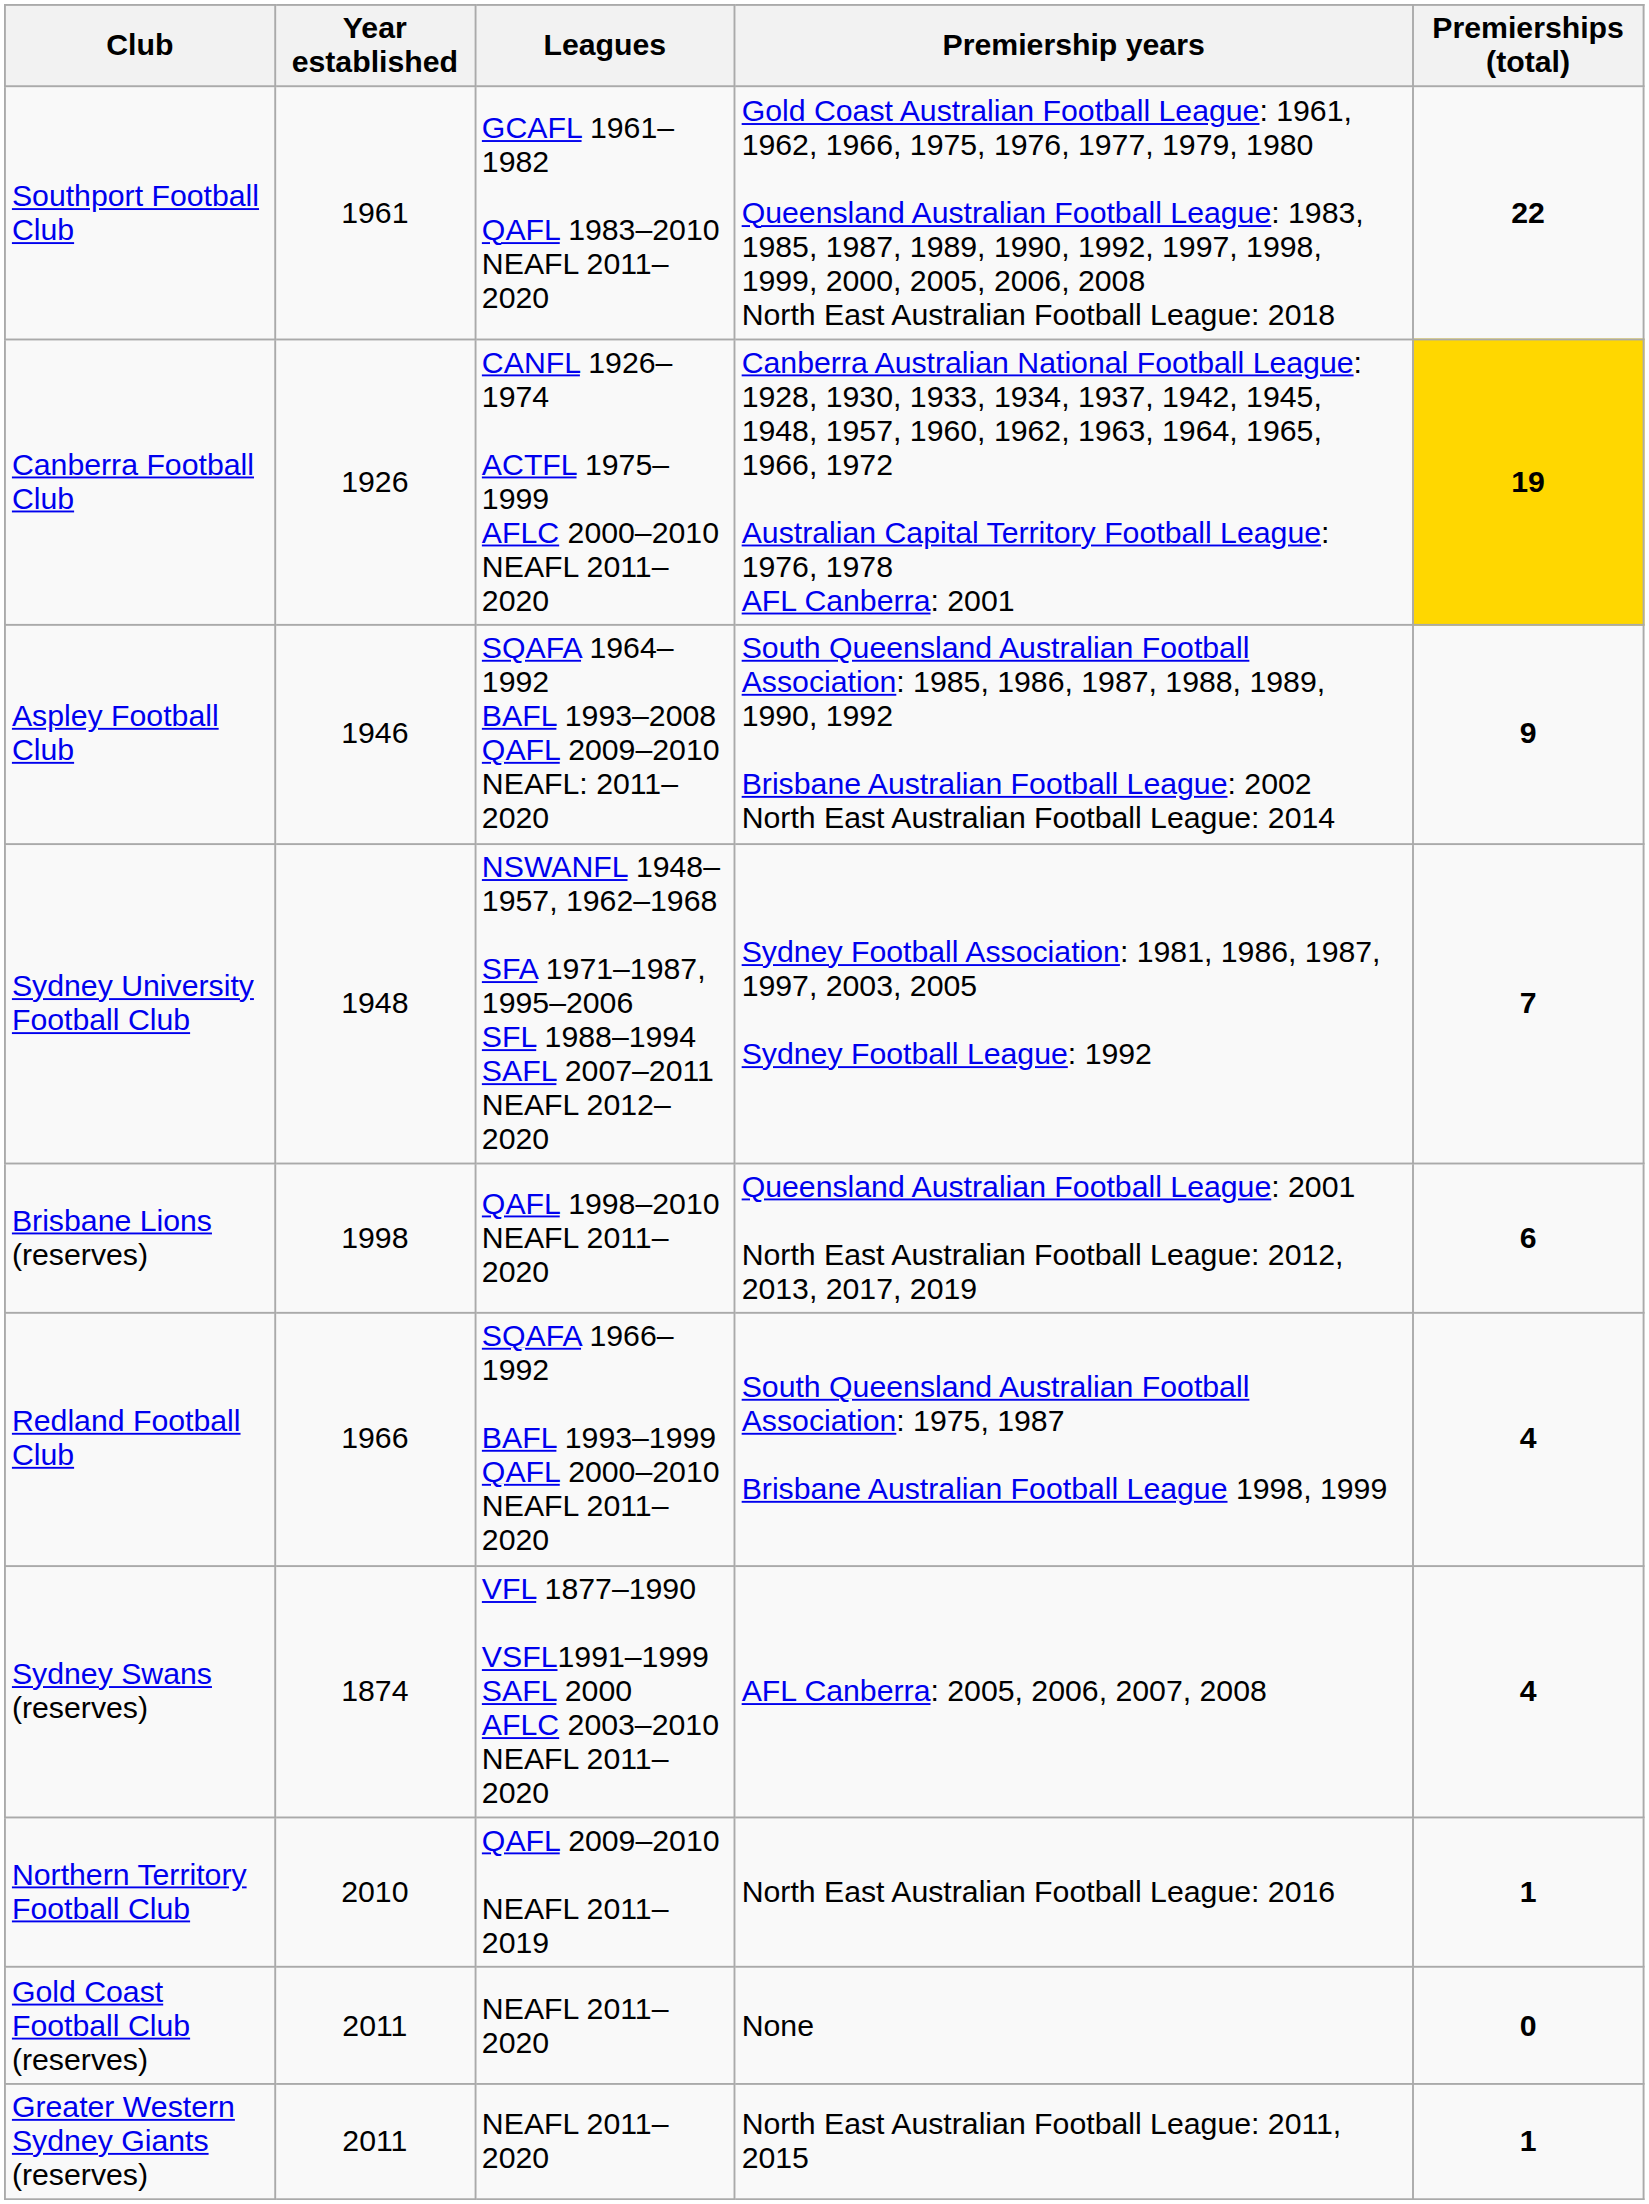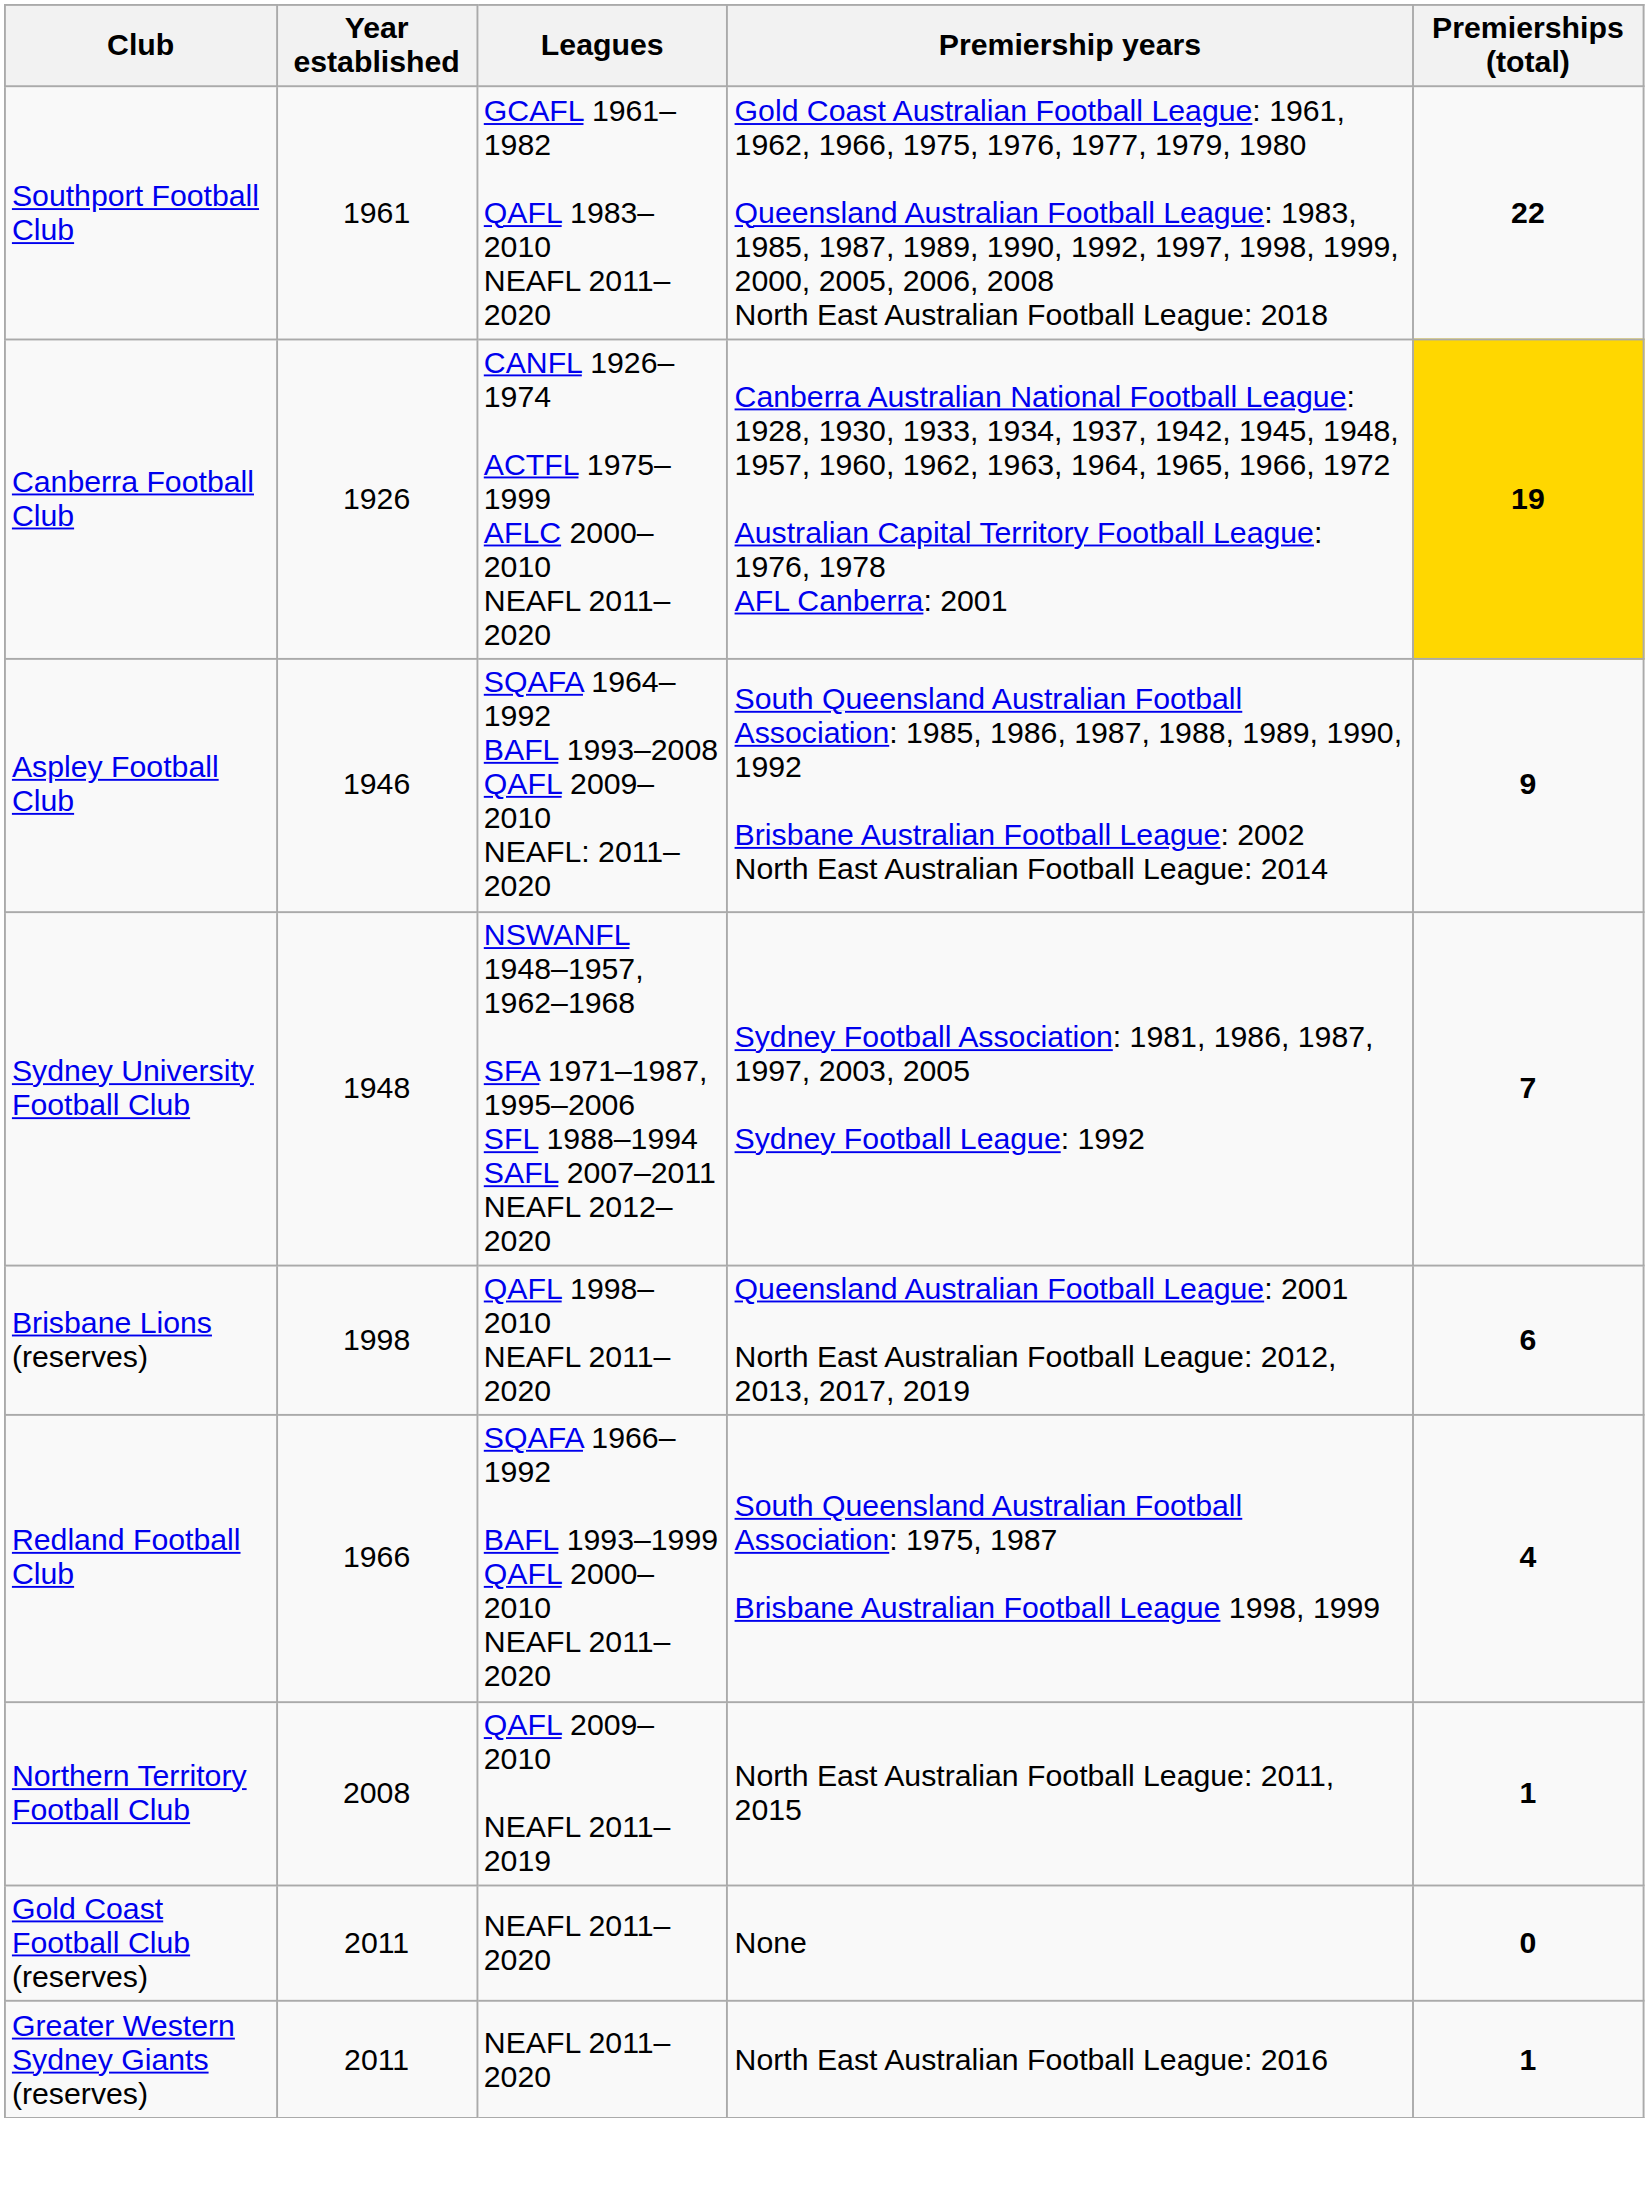- row: Sydney Swans (reserves) | 1874 | VFL 1877–1990 VSFL1991–1999 SAFL 2000 AFLC 2003–2010 NEAFL 2011–2020 | AFL Canberra: 2005, 2006, 2007, 2008 | 4
Northern Territory Football Club | Year established: 2010 -> 2008
Northern Territory Football Club | Premiership years: North East Australian Football League: 2016 -> North East Australian Football League: 2011, 2015
Greater Western Sydney Giants (reserves) | Premiership years: North East Australian Football League: 2011, 2015 -> North East Australian Football League: 2016
